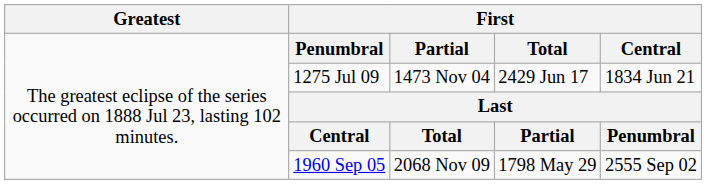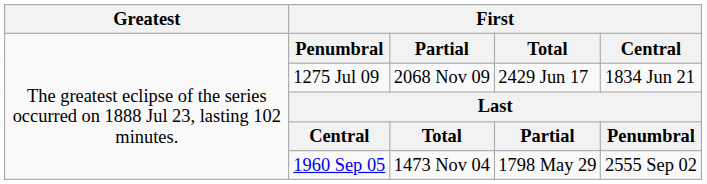1275 Jul 09 | column 3: 1473 Nov 04 -> 2068 Nov 09
1960 Sep 05 | column 3: 2068 Nov 09 -> 1473 Nov 04
